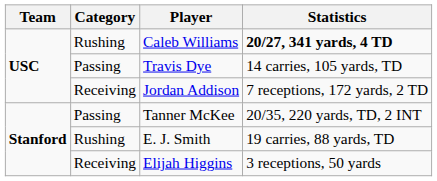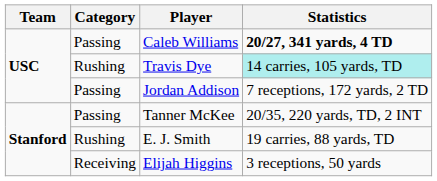Caleb Williams | Category: Rushing -> Passing
Travis Dye | Category: Passing -> Rushing
Travis Dye | Statistics: no background -> paleturquoise background
Jordan Addison | Category: Receiving -> Passing
